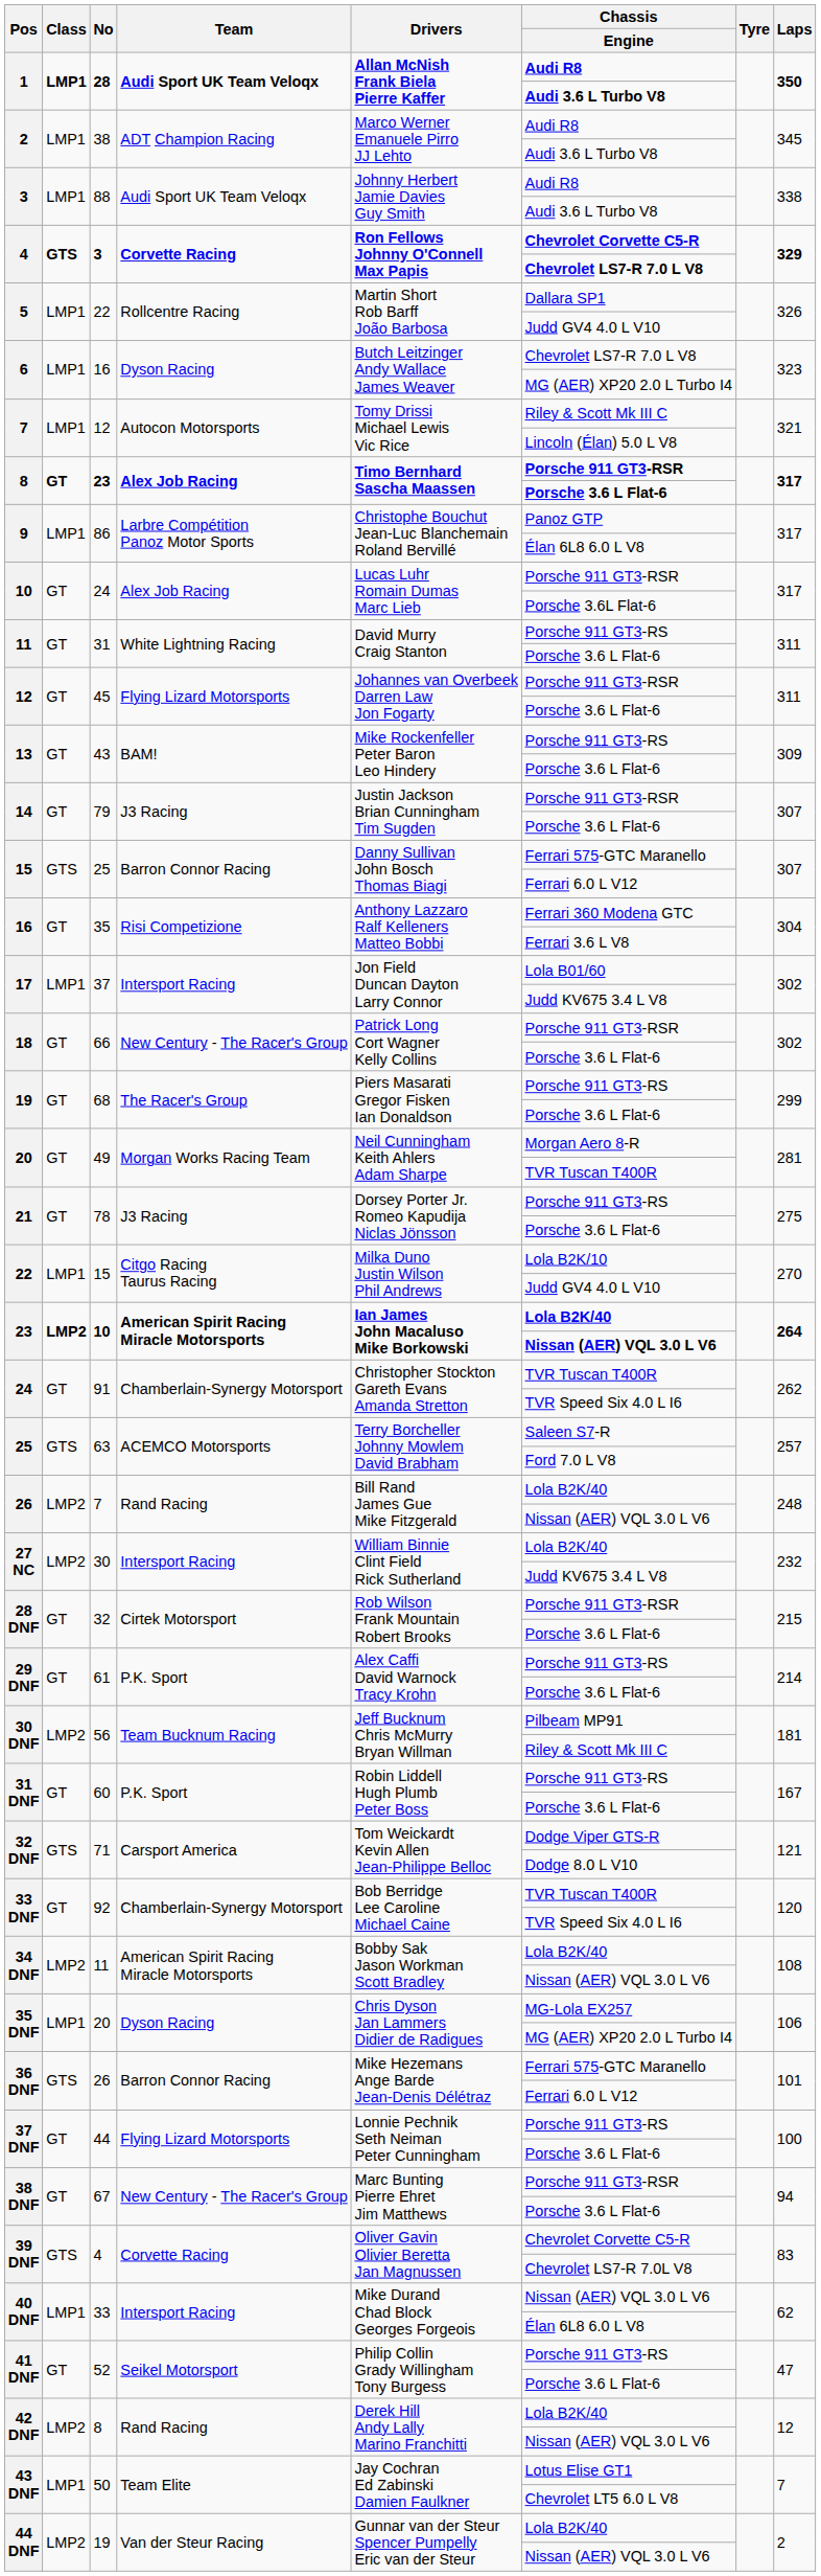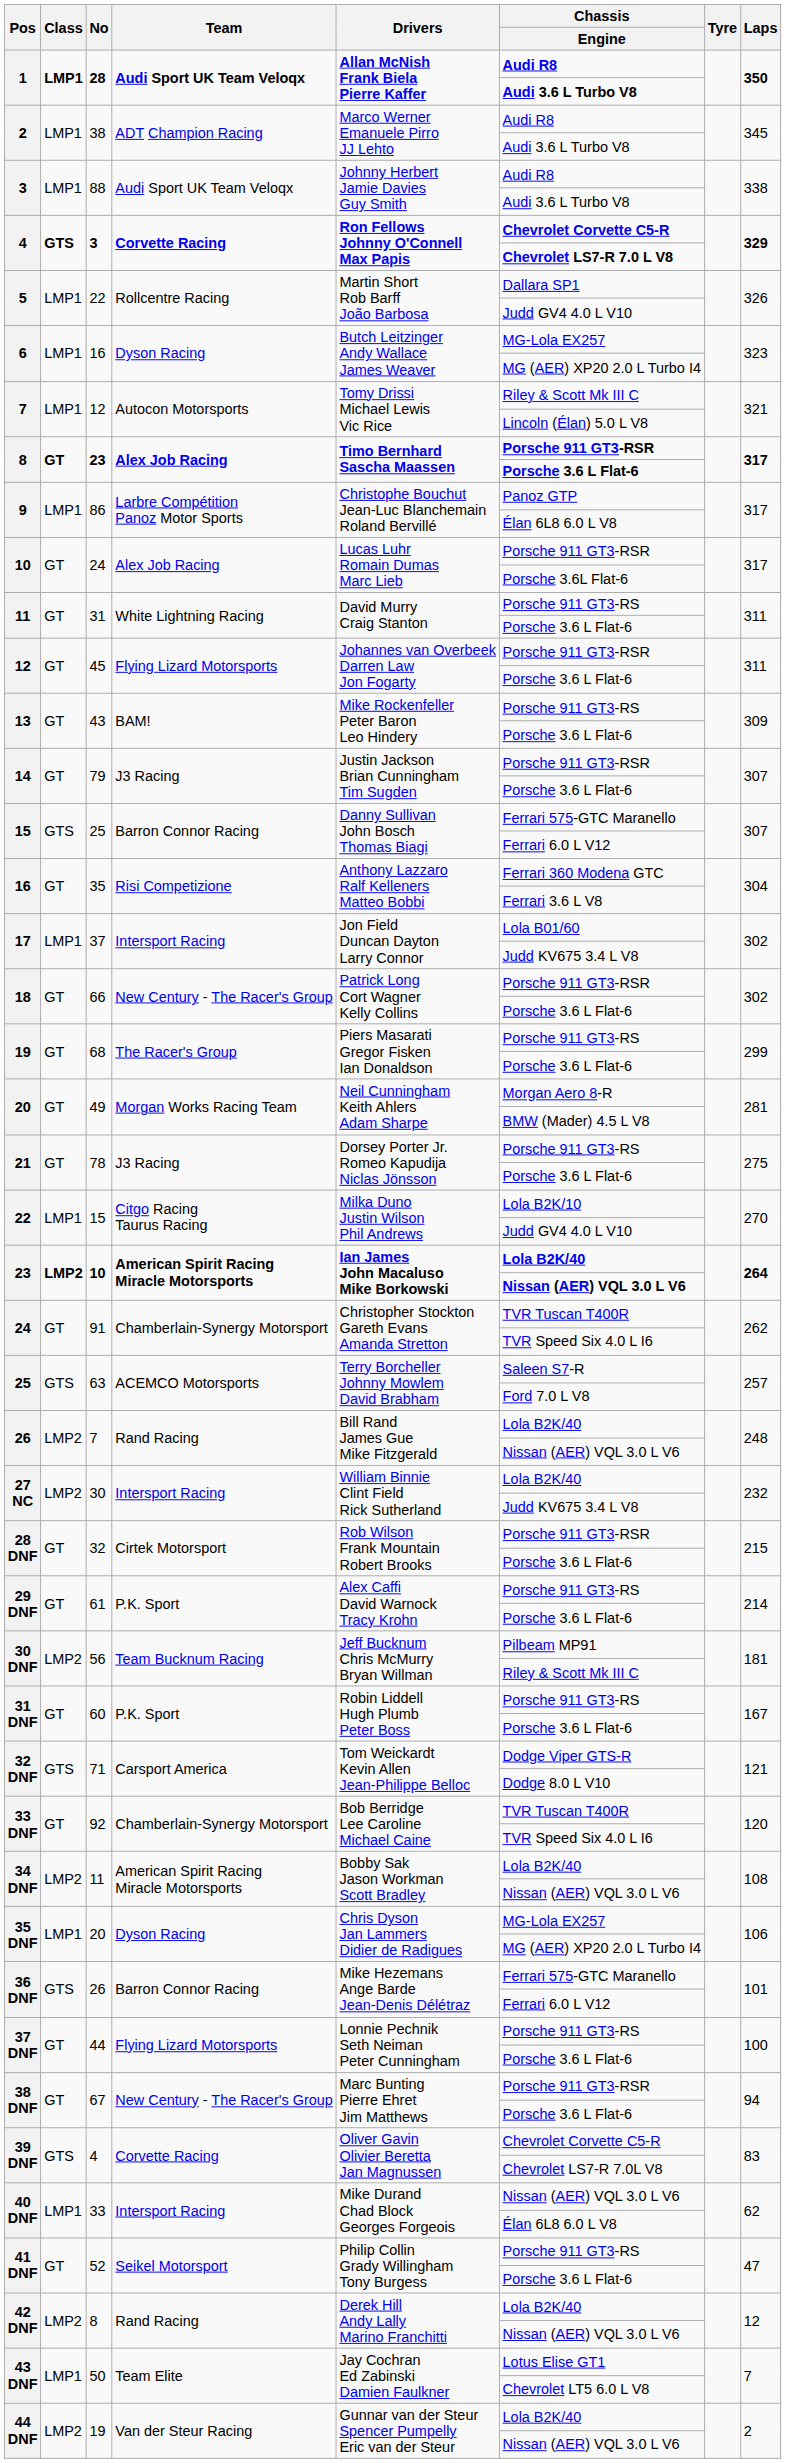row 13 | Chassis / Engine: Chevrolet LS7-R 7.0 L V8 -> MG-Lola EX257
row 42 | Chassis / Engine: TVR Tuscan T400R -> BMW (Mader) 4.5 L V8
